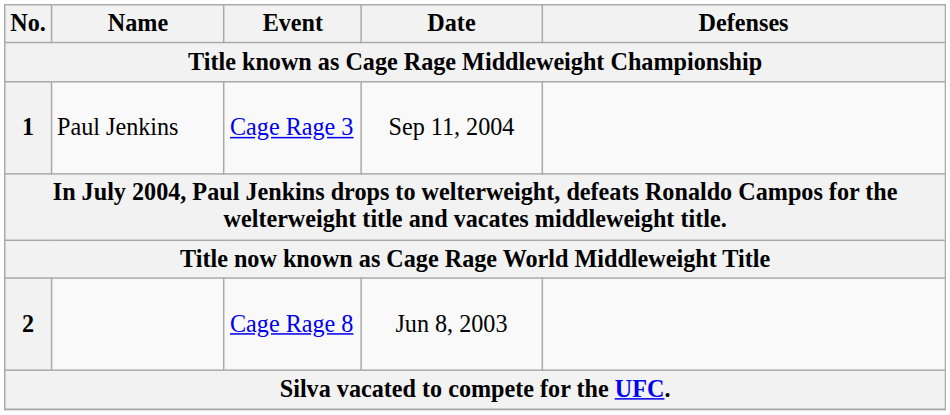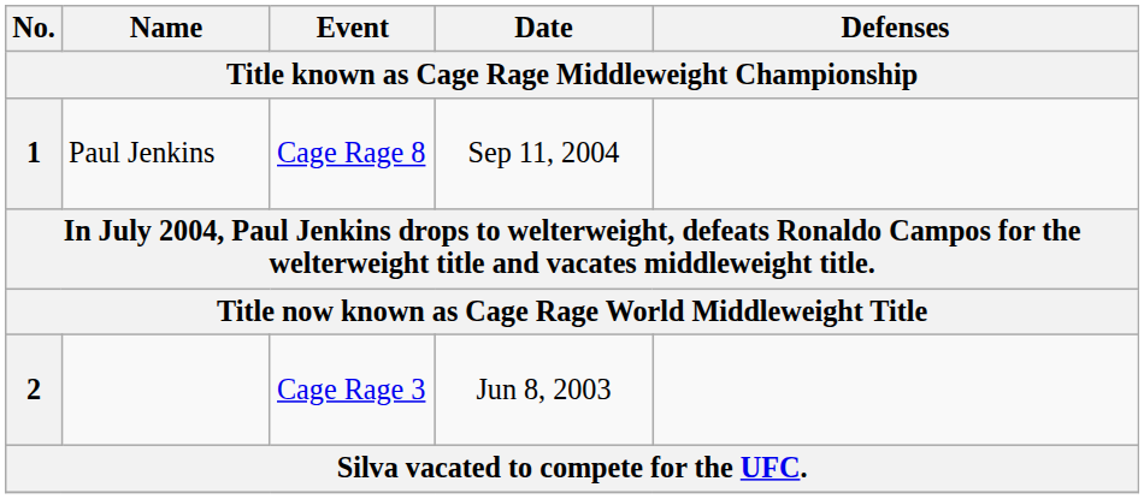1 | Event: Cage Rage 3 -> Cage Rage 8
2 | Event: Cage Rage 8 -> Cage Rage 3
